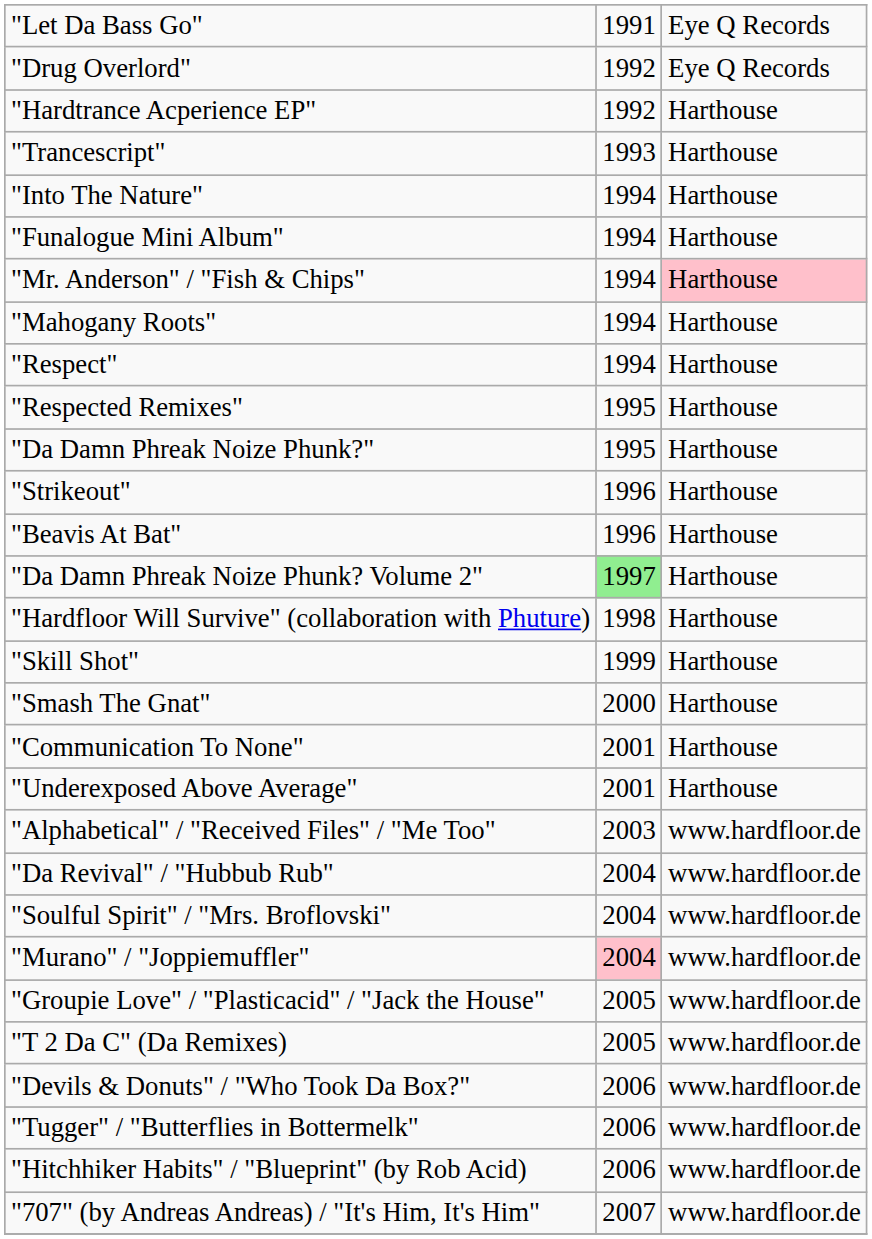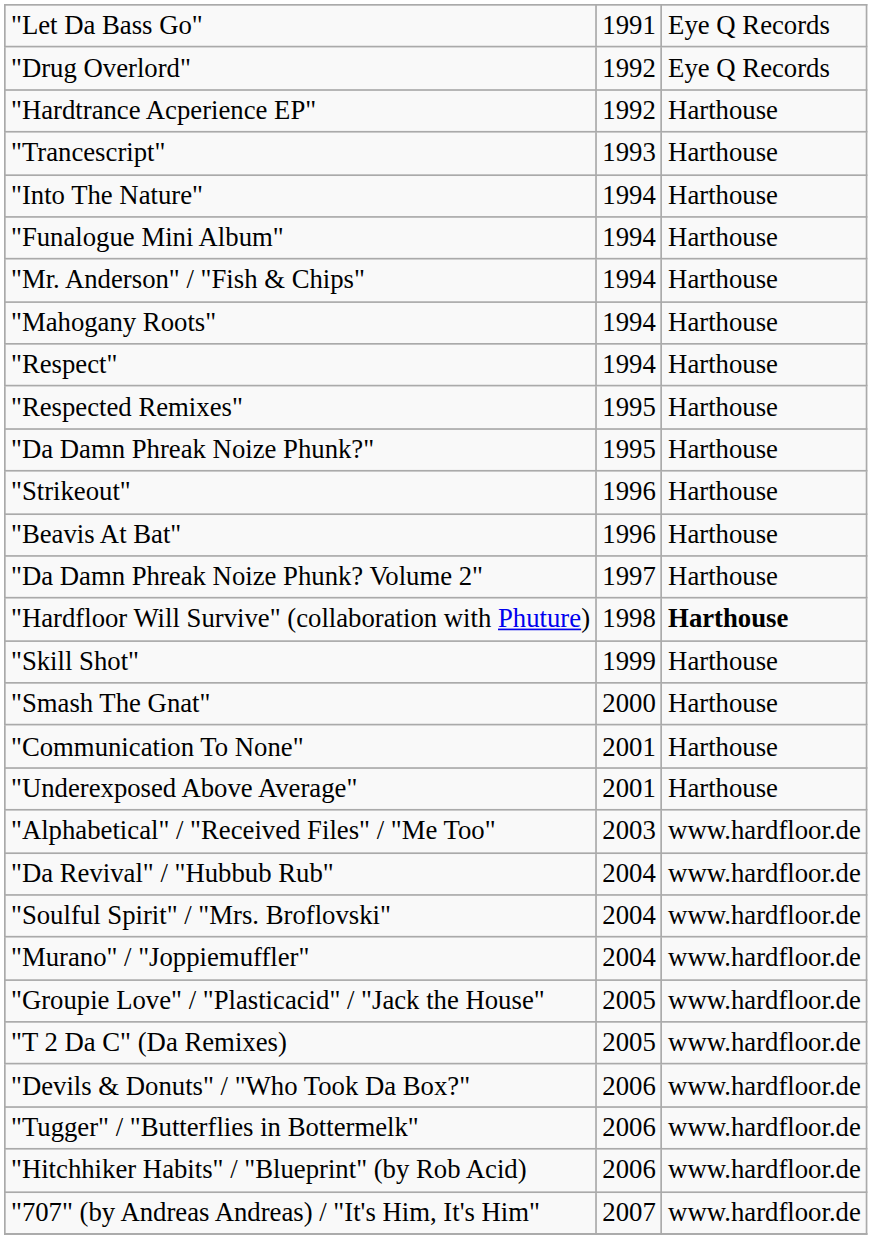"Mr. Anderson" / "Fish & Chips" | column 3: pink background -> no background
"Da Damn Phreak Noize Phunk? Volume 2" | column 2: lightgreen background -> no background
"Hardfloor Will Survive" (collaboration with Phuture) | column 3: normal -> bold
"Murano" / "Joppiemuffler" | column 2: pink background -> no background
